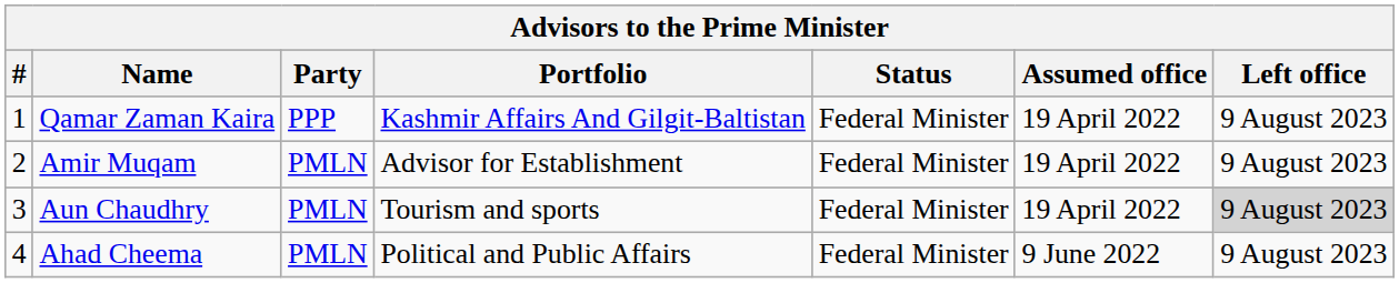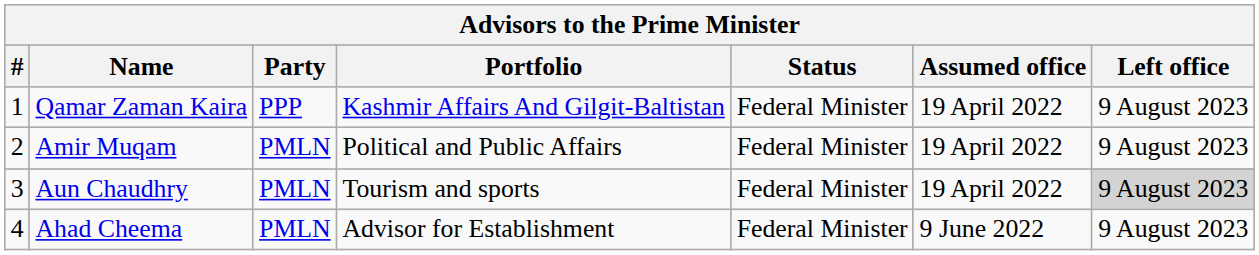Amir Muqam | Portfolio: Advisor for Establishment -> Political and Public Affairs
Ahad Cheema | Portfolio: Political and Public Affairs -> Advisor for Establishment
